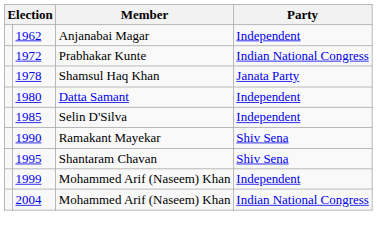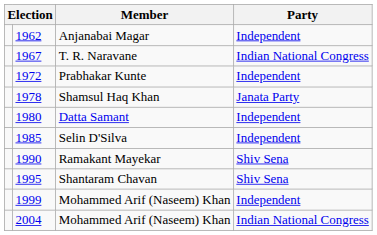+ row: 1967 | T. R. Naravane | Indian National Congress
Prabhakar Kunte | Party: Indian National Congress -> Independent
